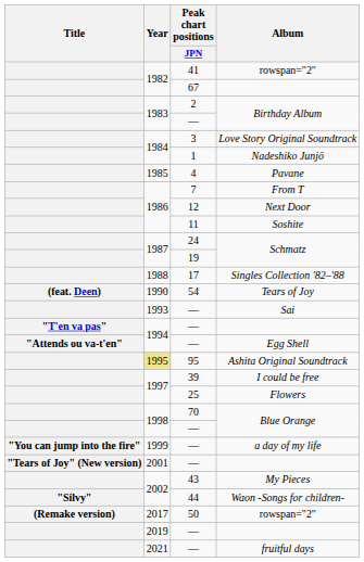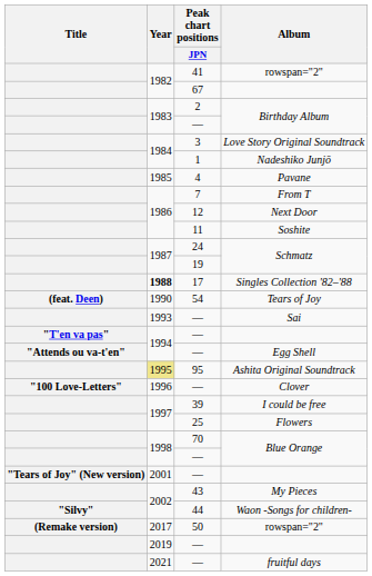Singles Collection '82–'88 | Year: normal -> bold
+ row: "100 Love-Letters" | 1996 | — | Clover
- row: "You can jump into the fire" | 1999 | — | a day of my life
